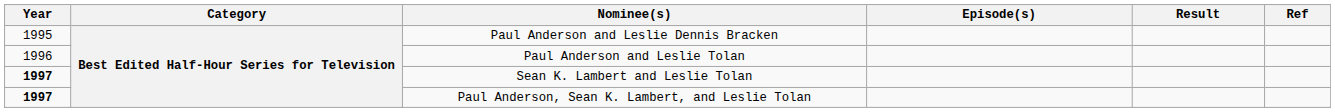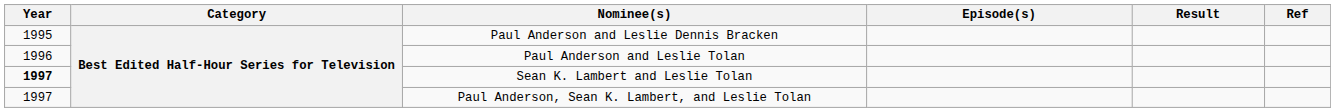Paul Anderson, Sean K. Lambert, and Leslie Tolan | Year: bold -> normal
